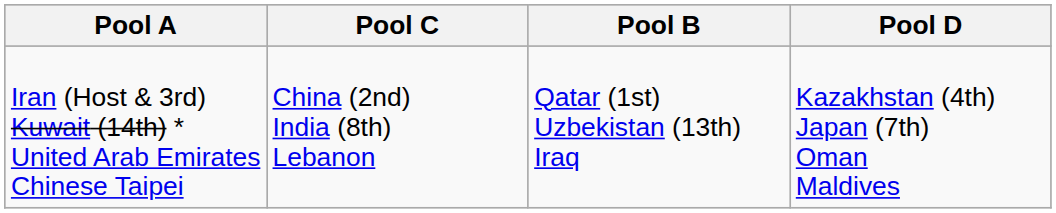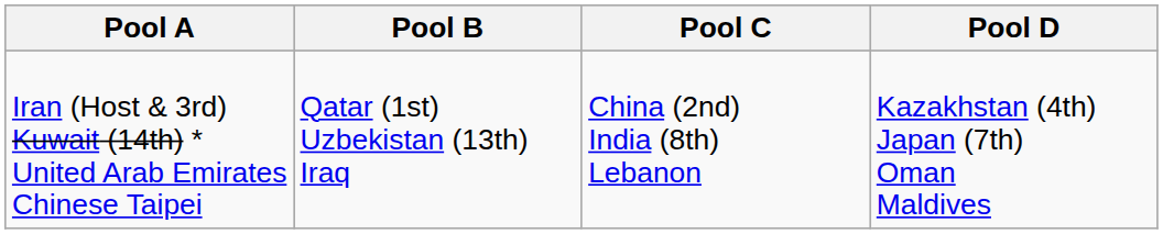columns swapped: Pool B <-> Pool C
